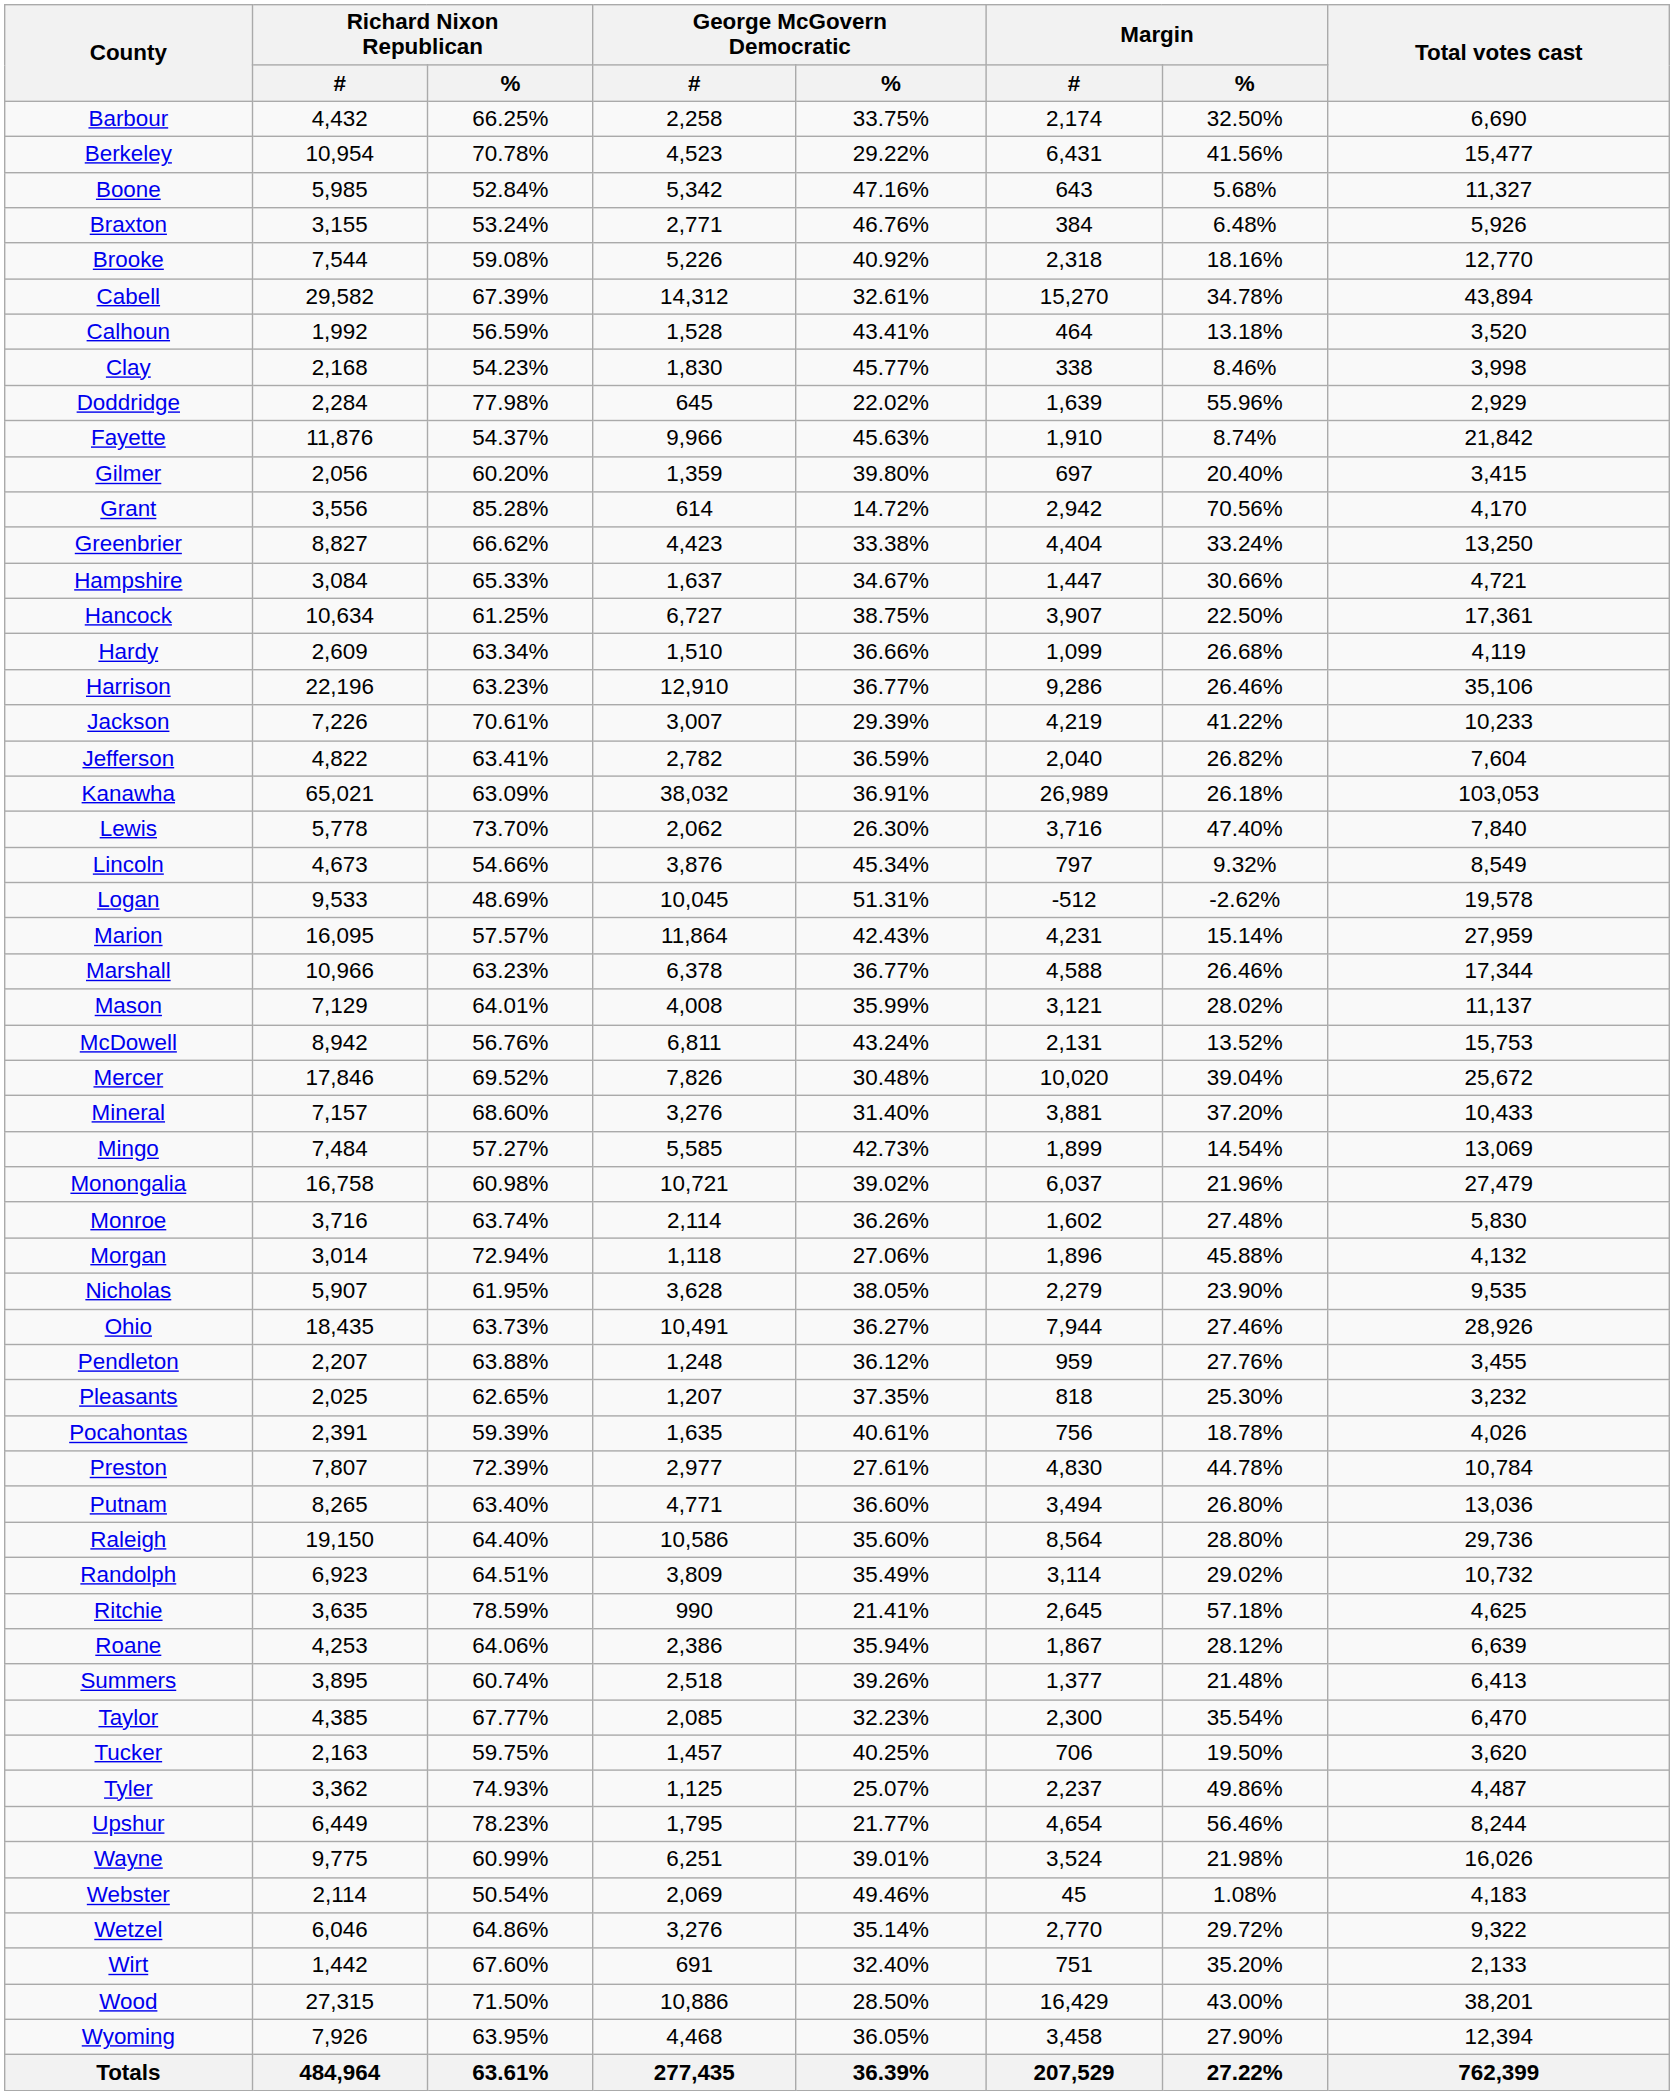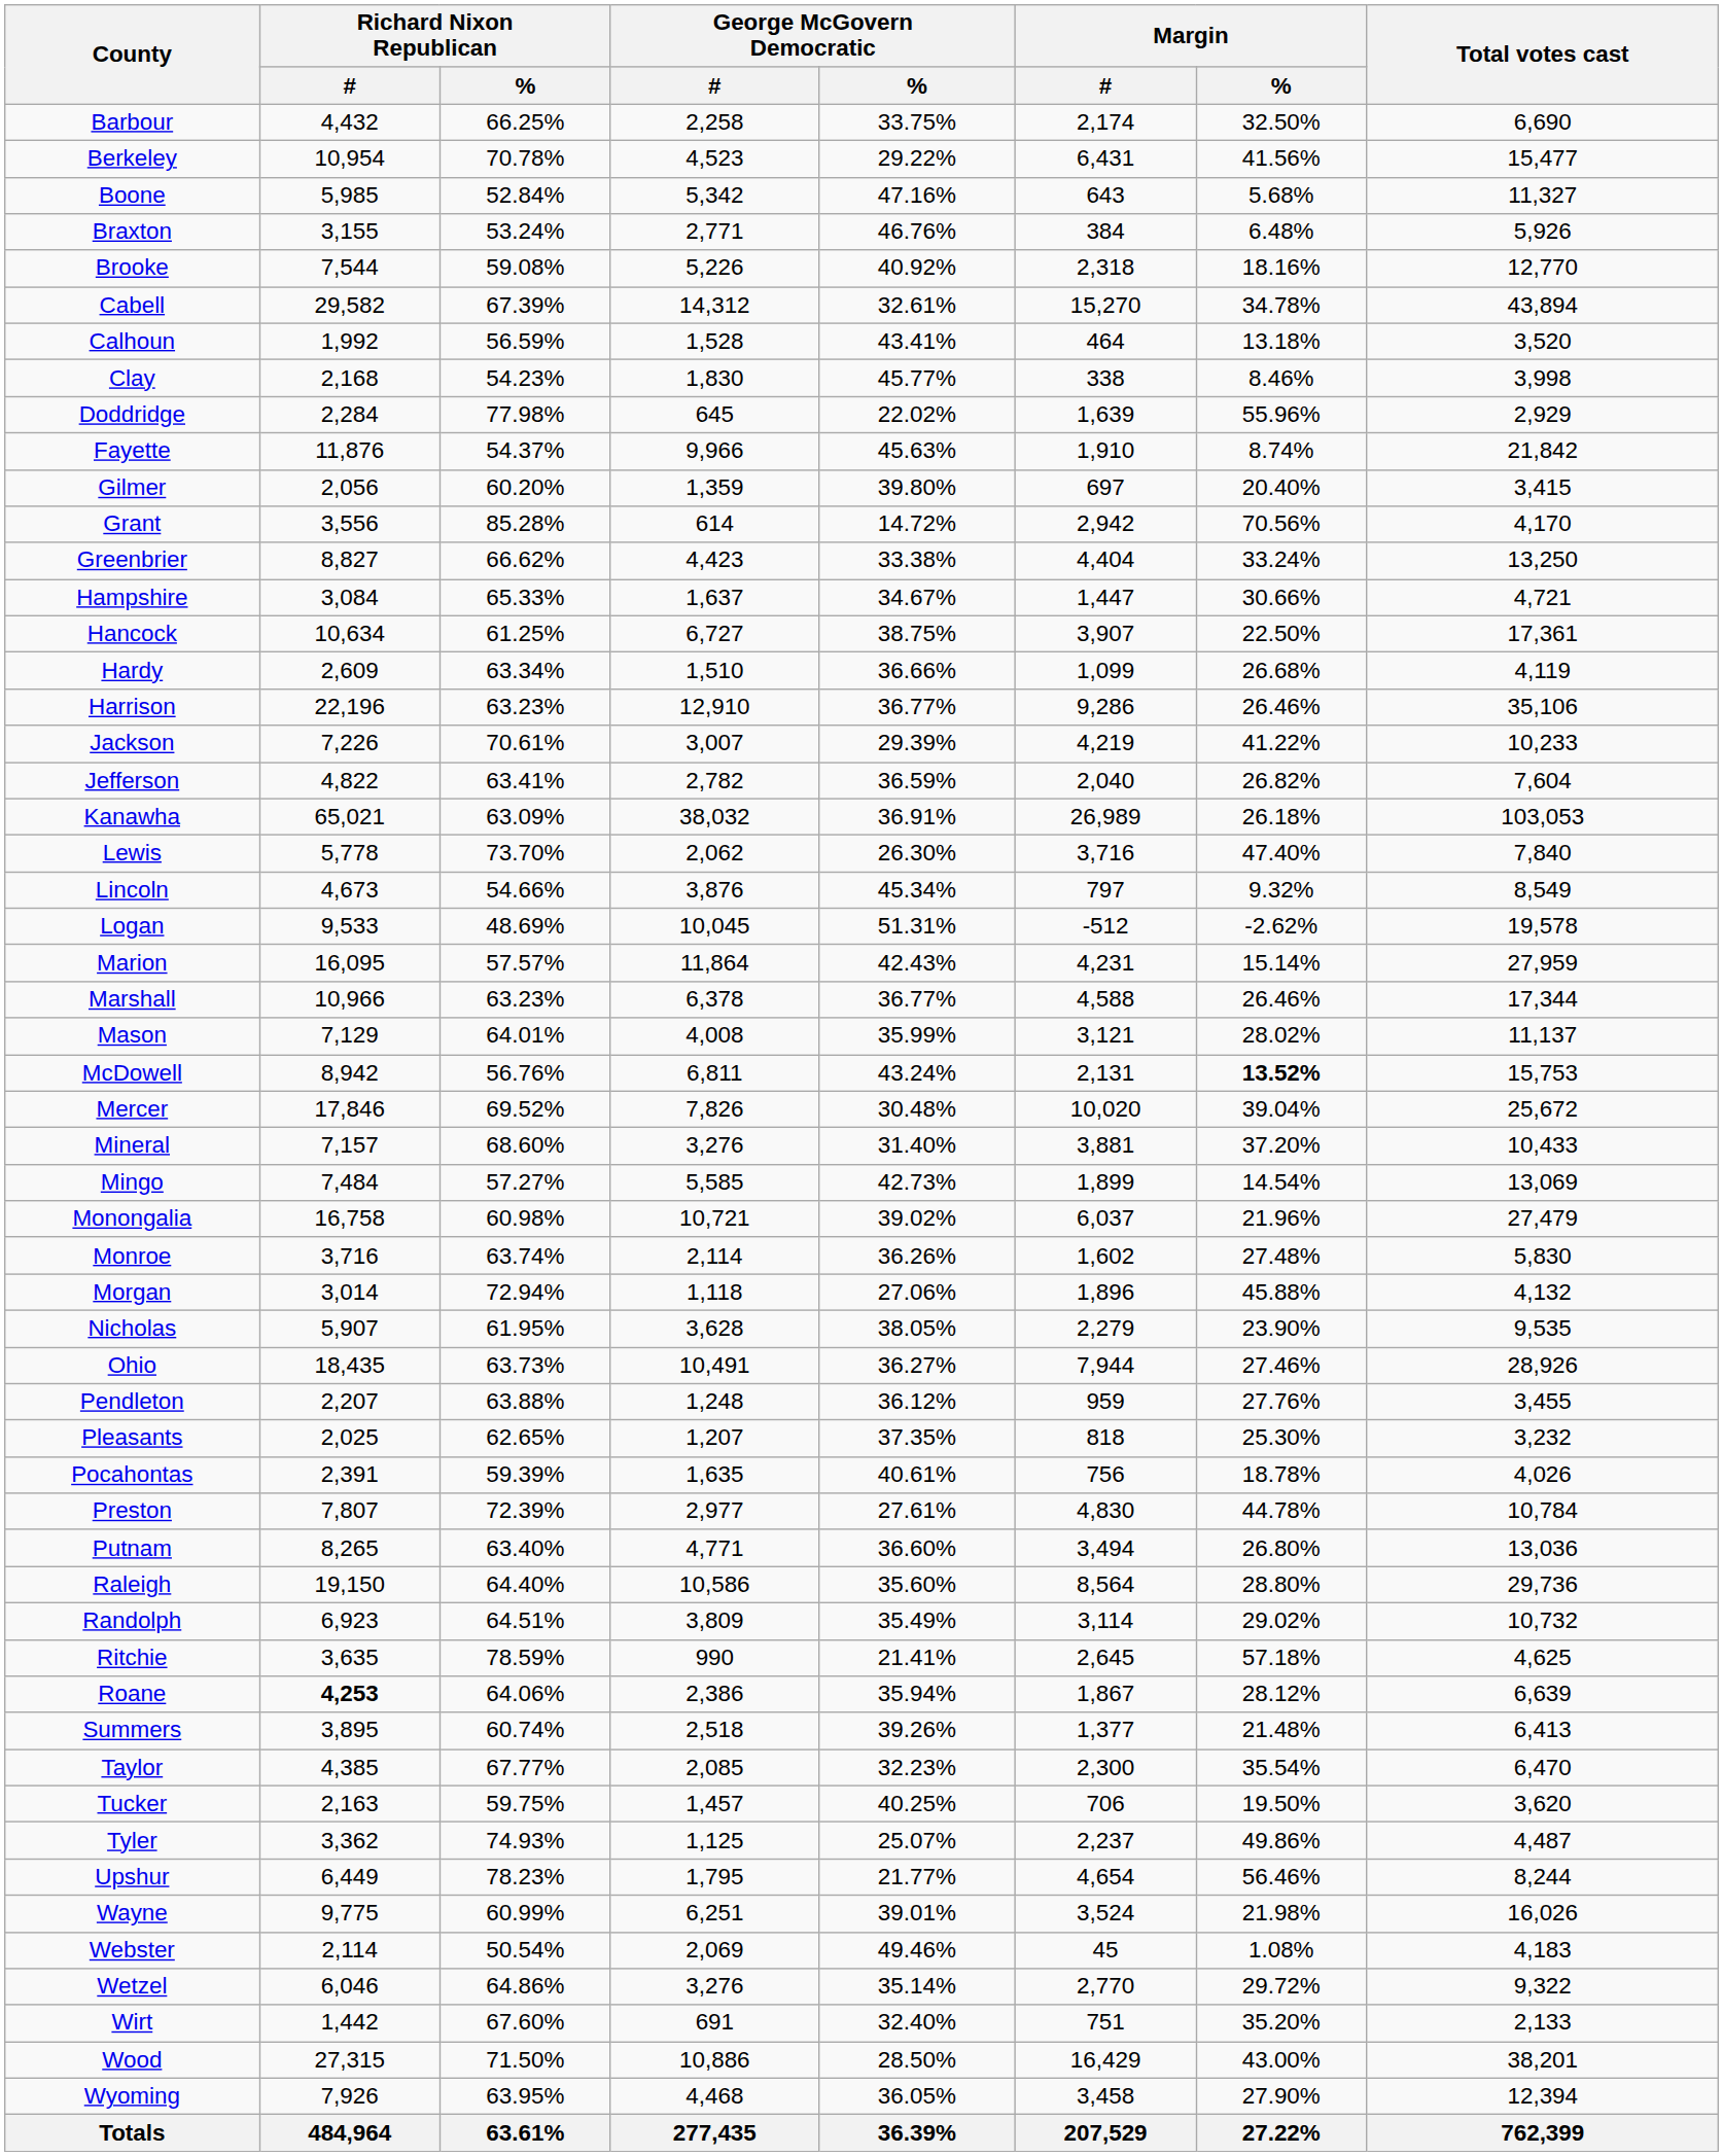McDowell | Margin / %: normal -> bold
Roane | Richard Nixon Republican / #: normal -> bold
